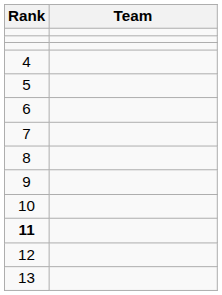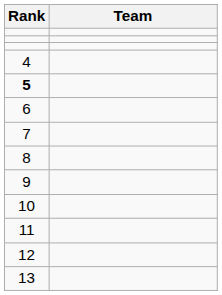row 6 | Rank: normal -> bold
row 12 | Rank: bold -> normal
